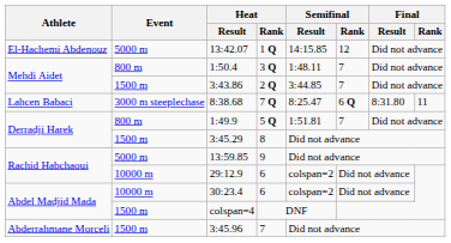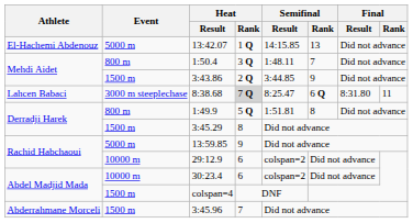13:42.07 | Semifinal / Rank: 12 -> 13
3:43.86 | Semifinal / Rank: 7 -> 9
8:38.68 | Heat / Rank: no background -> lightgrey background
1:49.9 | Semifinal / Rank: 7 -> 8
